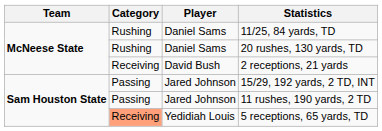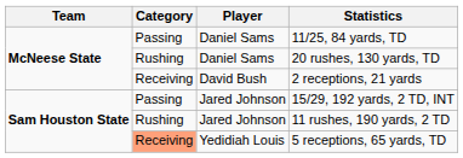11/25, 84 yards, TD | Category: Rushing -> Passing
11 rushes, 190 yards, 2 TD | Category: Passing -> Rushing
